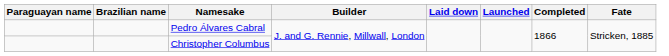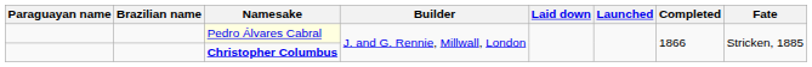Pedro Álvares Cabral | Namesake: no background -> lightyellow background
Christopher Columbus | Namesake: normal -> bold
